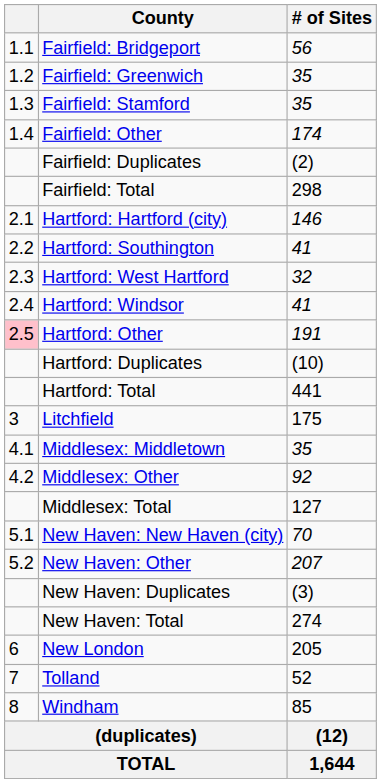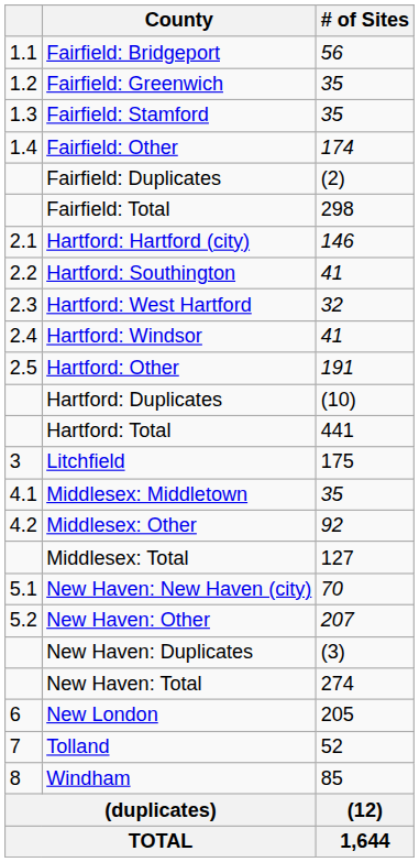Hartford: Other | column 1: pink background -> no background
